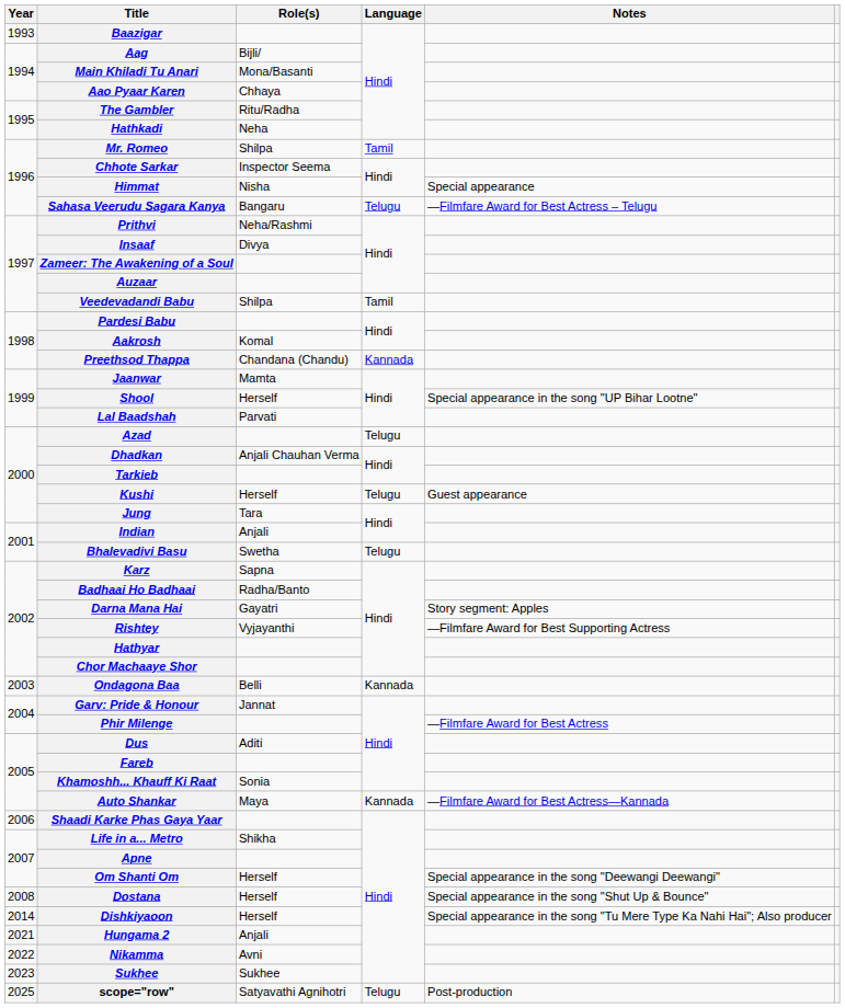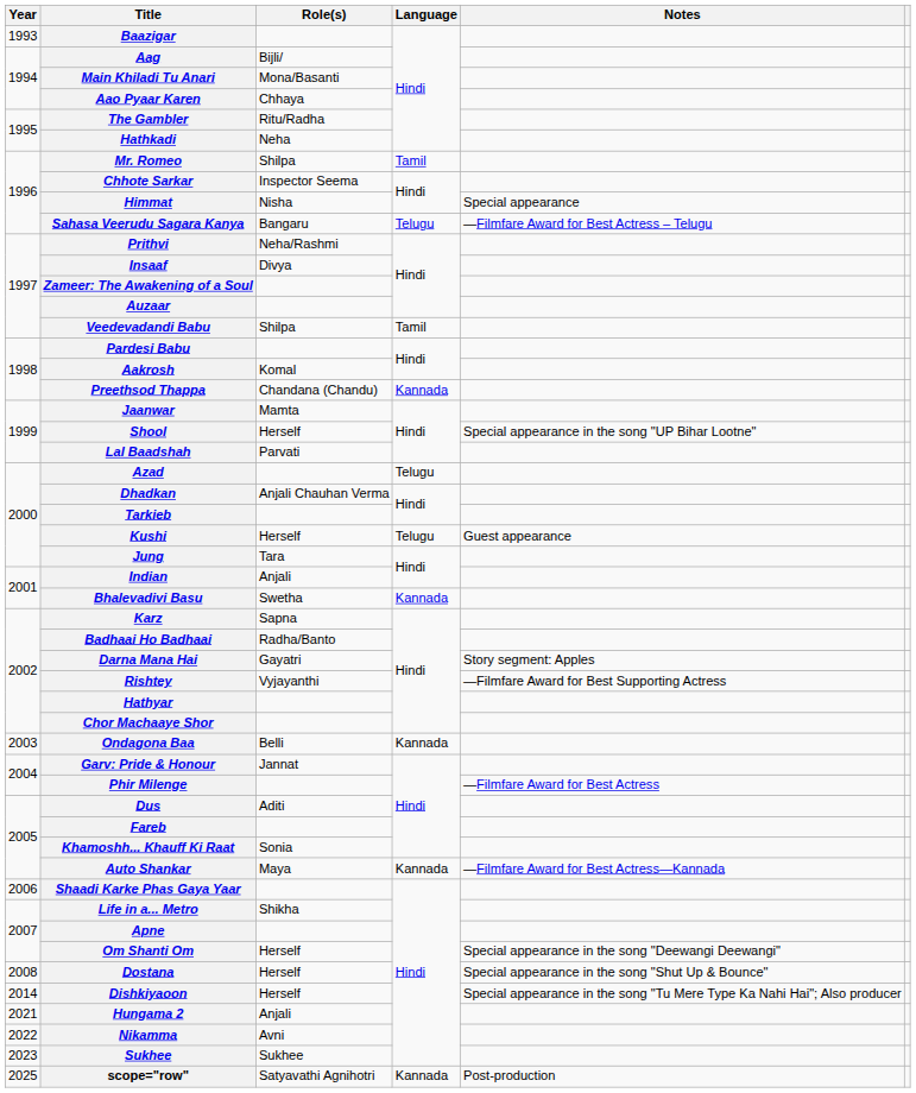Bhalevadivi Basu | Language: Telugu -> Kannada
scope="row" | Language: Telugu -> Kannada
